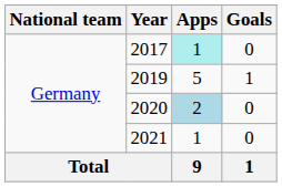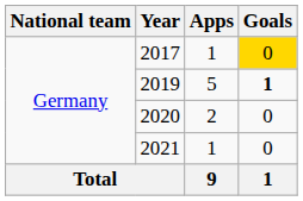2017 | Apps: paleturquoise background -> no background
2017 | Goals: no background -> gold background
2019 | Goals: normal -> bold
2020 | Apps: lightblue background -> no background
